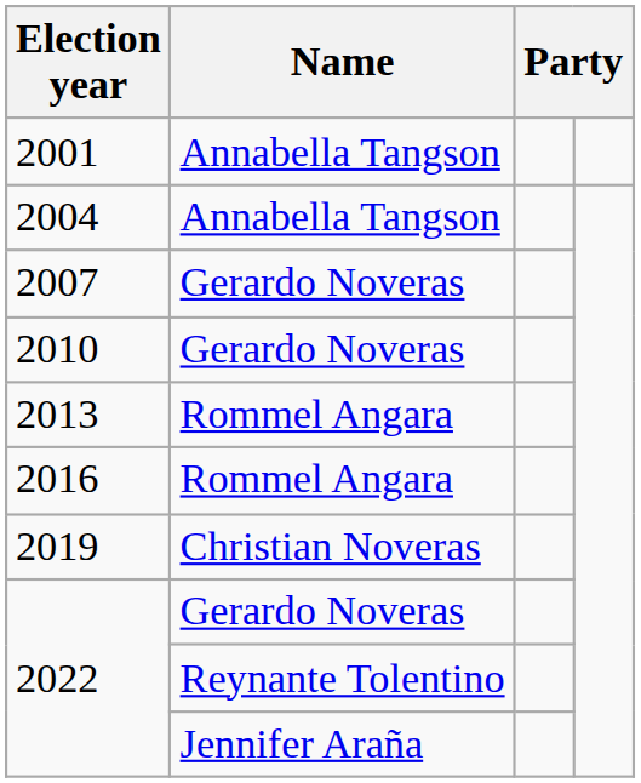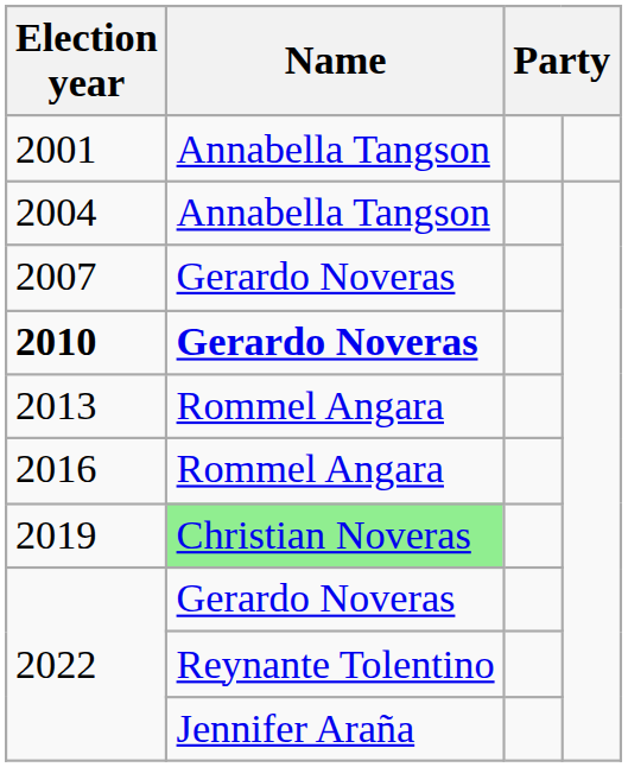2010 | Election year: normal -> bold
2010 | Name: normal -> bold
2019 | Name: no background -> lightgreen background
